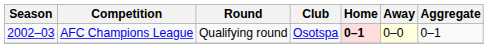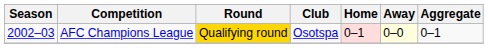AFC Champions League | Round: no background -> gold background
AFC Champions League | Home: bold -> normal
